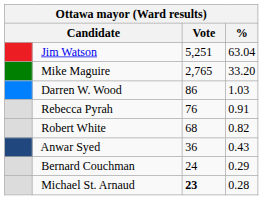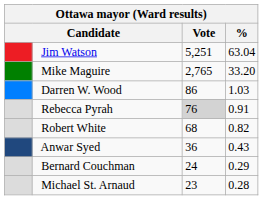Rebecca Pyrah | Vote: no background -> lightgrey background
Michael St. Arnaud | Vote: bold -> normal
